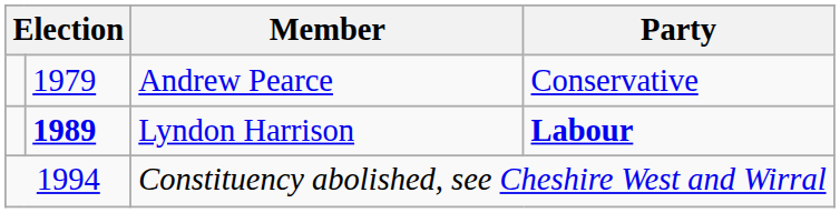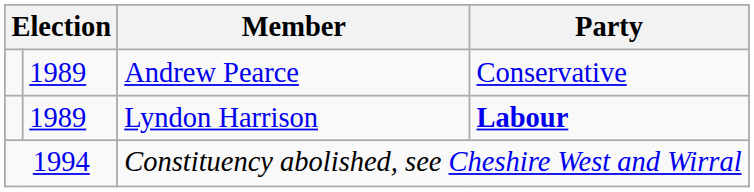Andrew Pearce | column 2: 1979 -> 1989
Lyndon Harrison | column 2: bold -> normal
